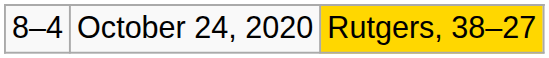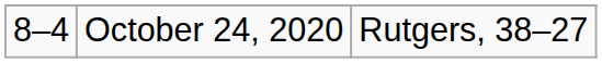October 24, 2020 | column 3: gold background -> no background
